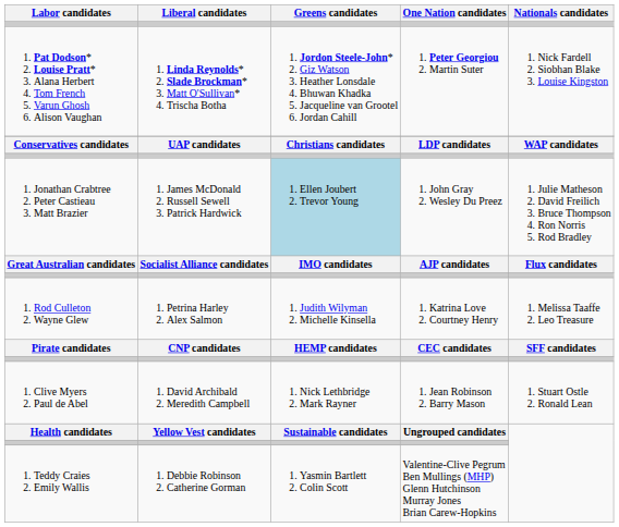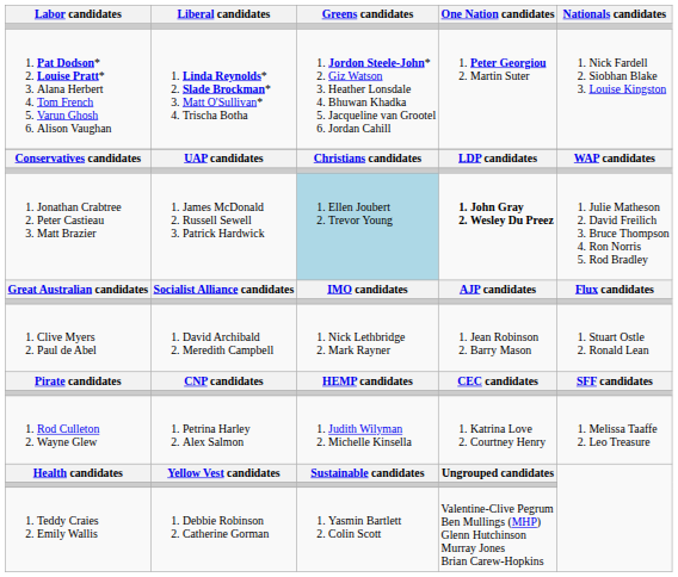Jonathan Crabtree Peter Castieau Matt Brazier | One Nation candidates: normal -> bold
rows swapped: Rod Culleton Wayne Glew <-> Clive Myers Paul de Abel
